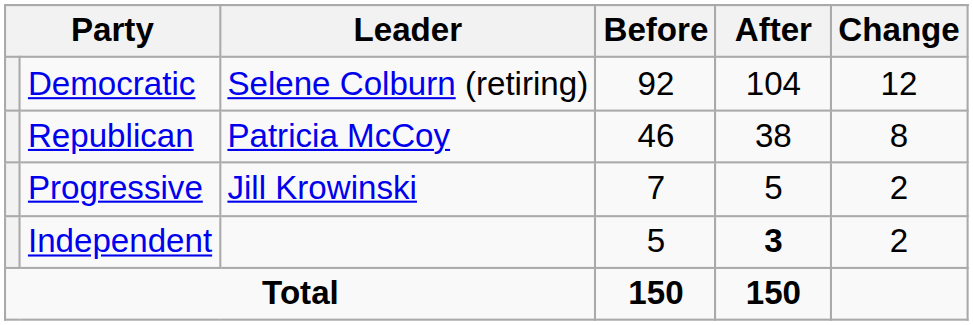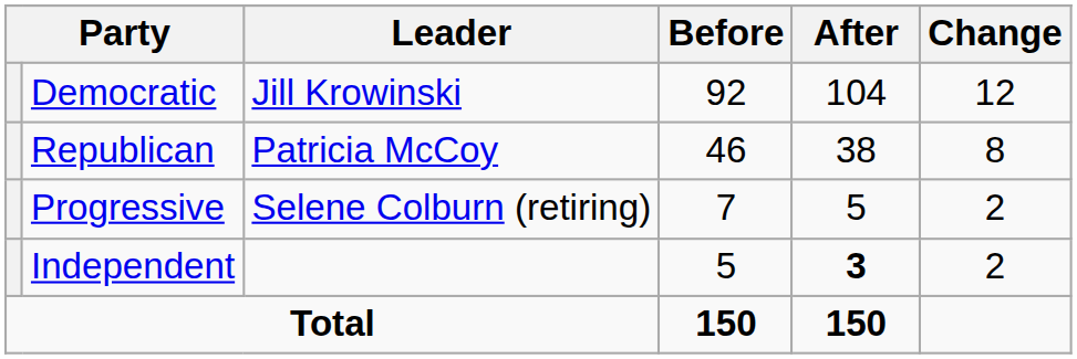Democratic | Leader: Selene Colburn (retiring) -> Jill Krowinski
Progressive | Leader: Jill Krowinski -> Selene Colburn (retiring)
